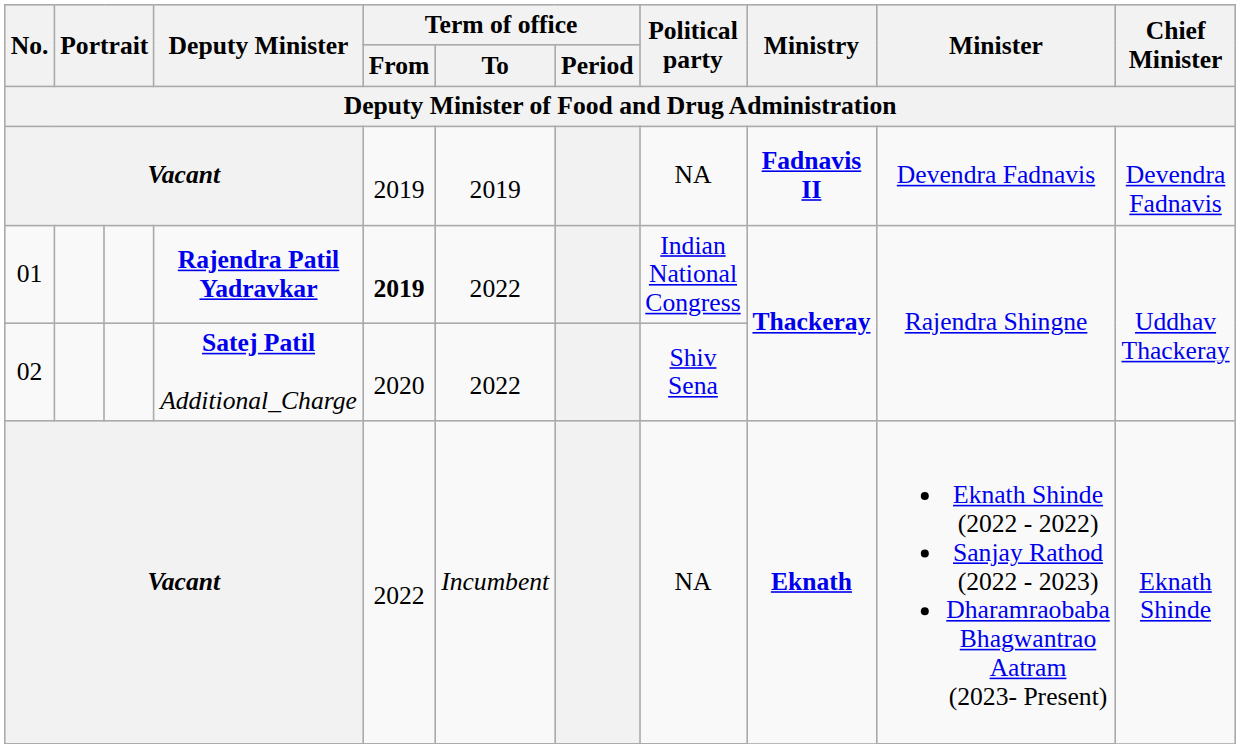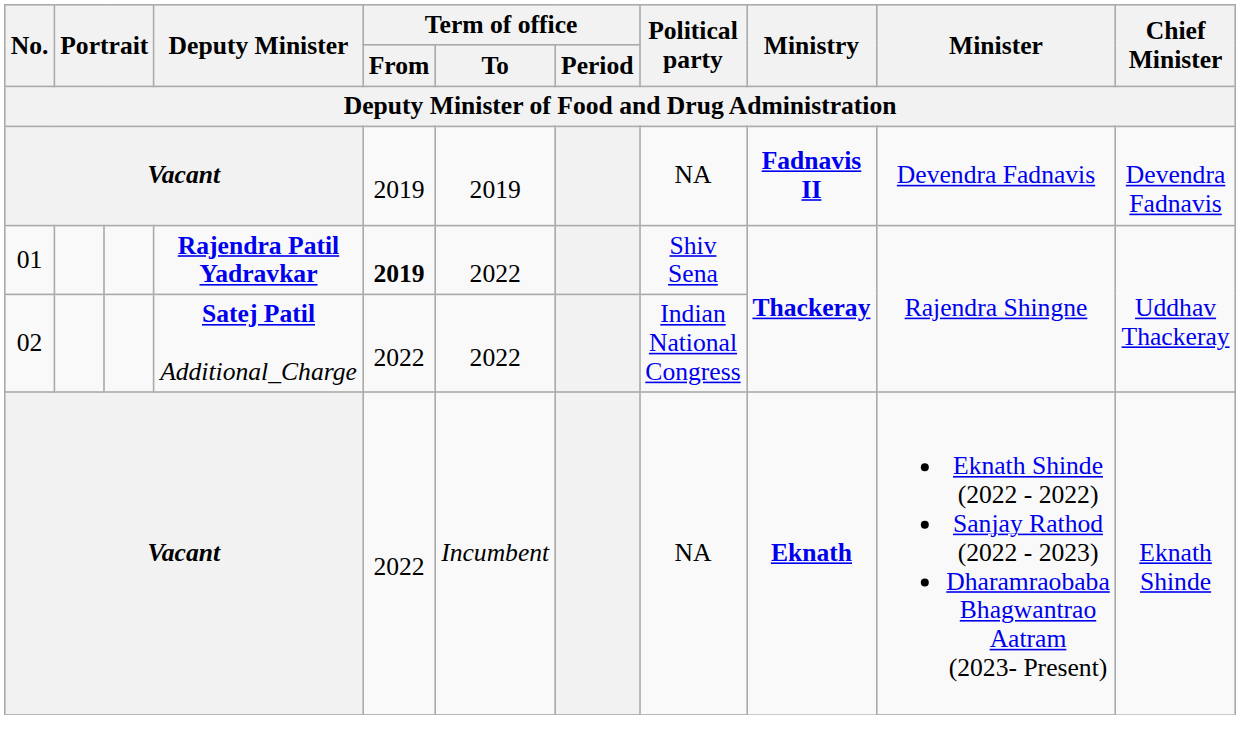01 | Political party: Indian National Congress -> Shiv Sena
02 | Term of office / From: 2020 -> 2022
02 | Political party: Shiv Sena -> Indian National Congress
